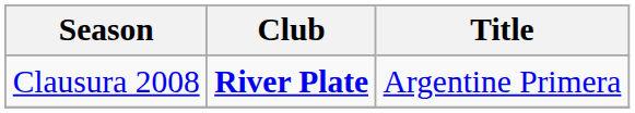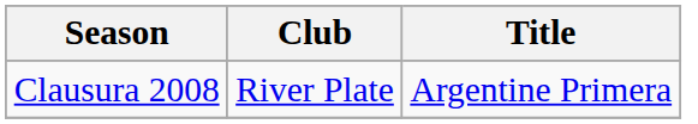Clausura 2008 | Club: bold -> normal
